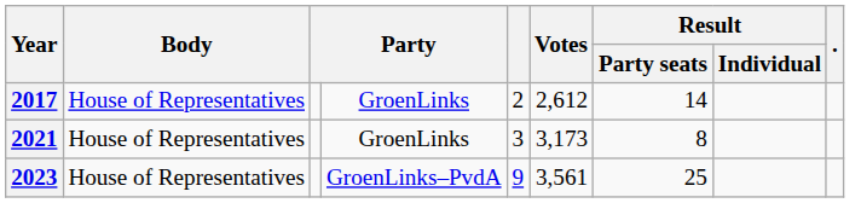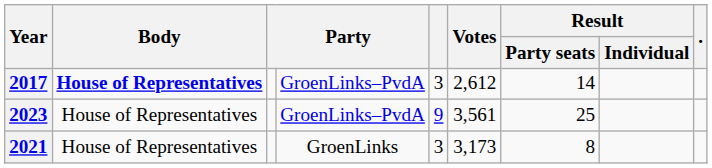2017 | Body: normal -> bold
2017 | column 4: GroenLinks -> GroenLinks–PvdA
2017 | column 5: 2 -> 3
rows swapped: 2021 <-> 2023
